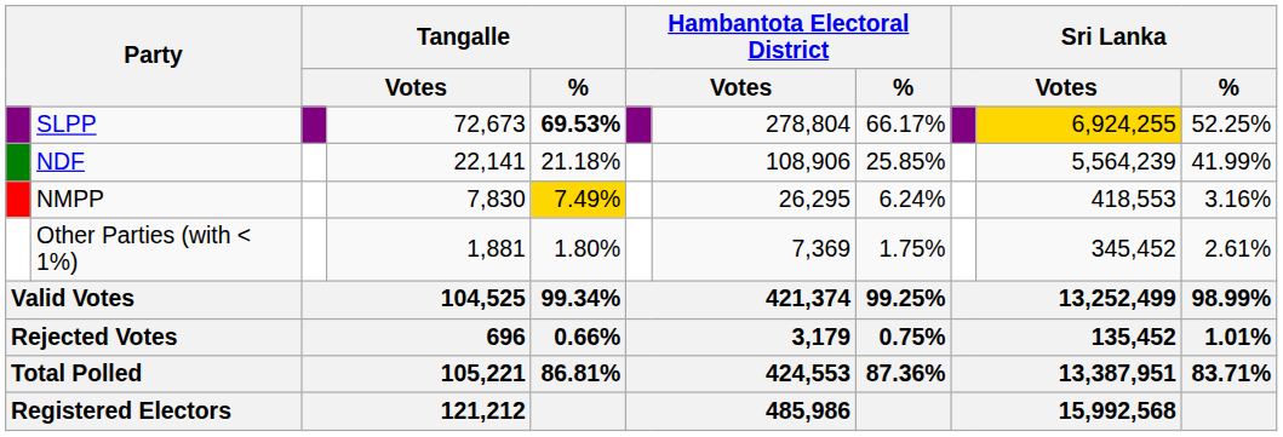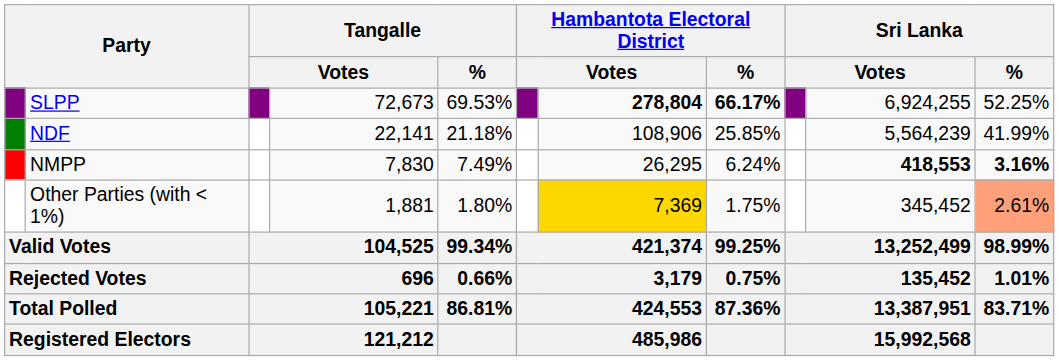SLPP | Tangalle / %: bold -> normal
SLPP | column 7: normal -> bold
SLPP | Hambantota Electoral District / %: normal -> bold
SLPP | column 10: gold background -> no background
NMPP | Tangalle / %: gold background -> no background
NMPP | column 10: normal -> bold
NMPP | Sri Lanka / %: normal -> bold
Other Parties (with < 1%) | column 7: no background -> gold background
Other Parties (with < 1%) | Sri Lanka / %: no background -> lightsalmon background
